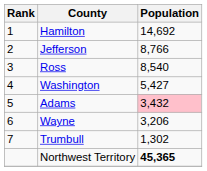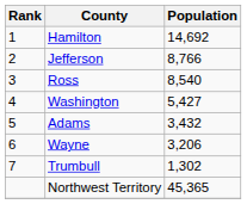Adams | Population: pink background -> no background
Northwest Territory | Population: bold -> normal
